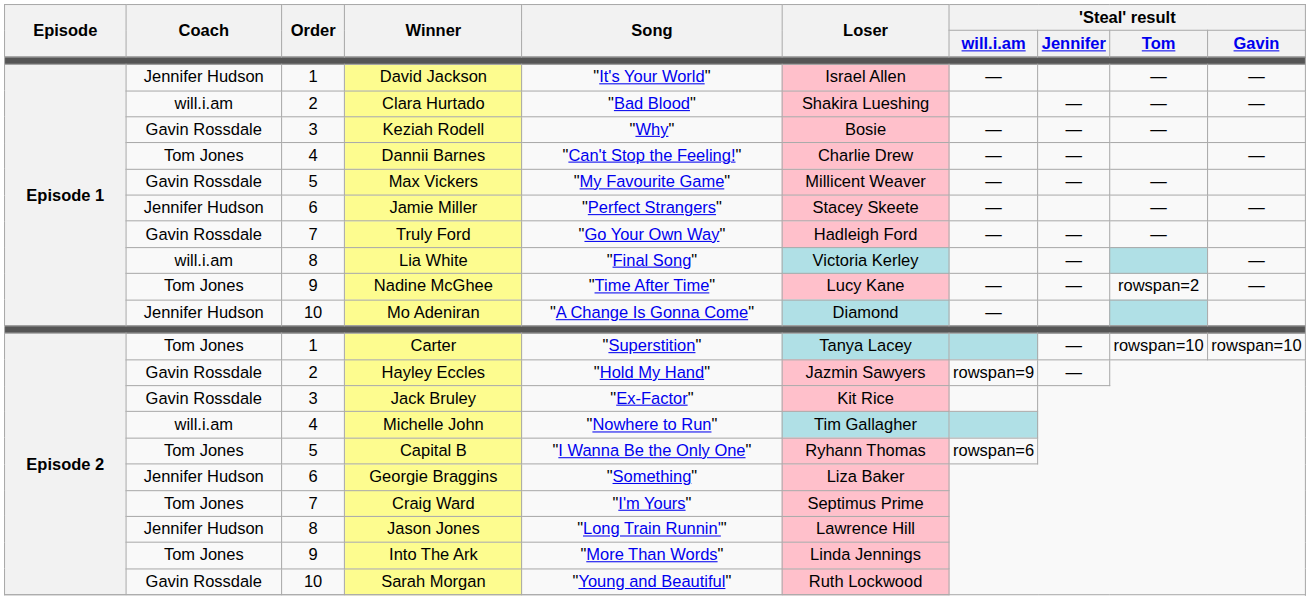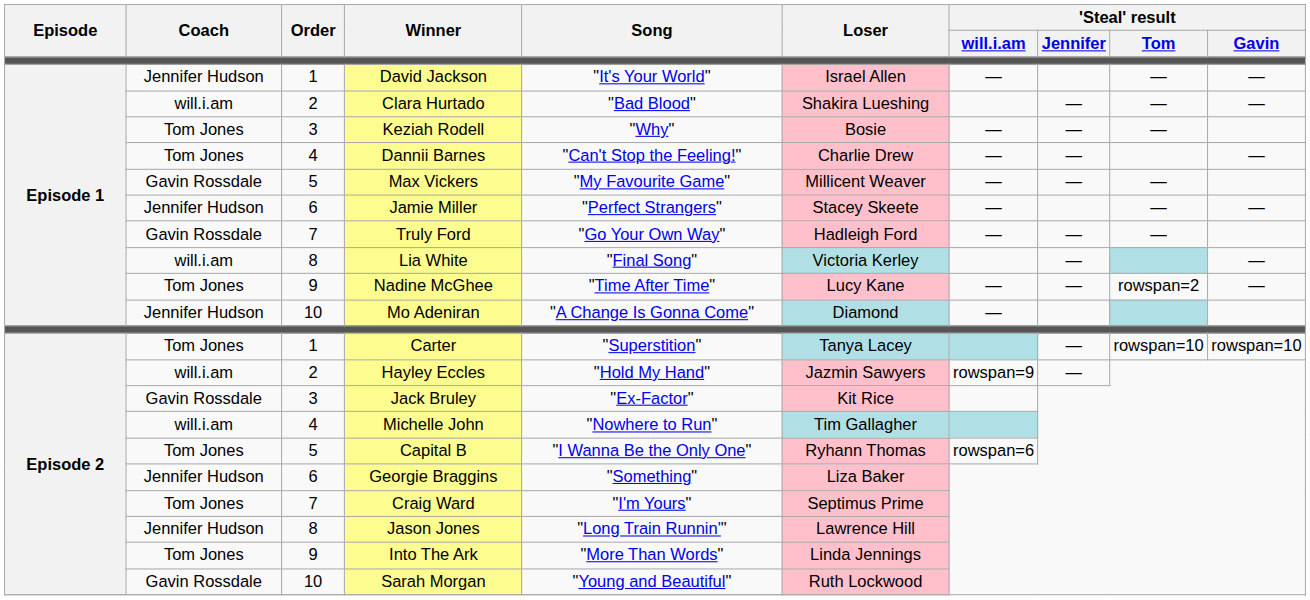Keziah Rodell | Coach: Gavin Rossdale -> Tom Jones
Hayley Eccles | Coach: Gavin Rossdale -> will.i.am
